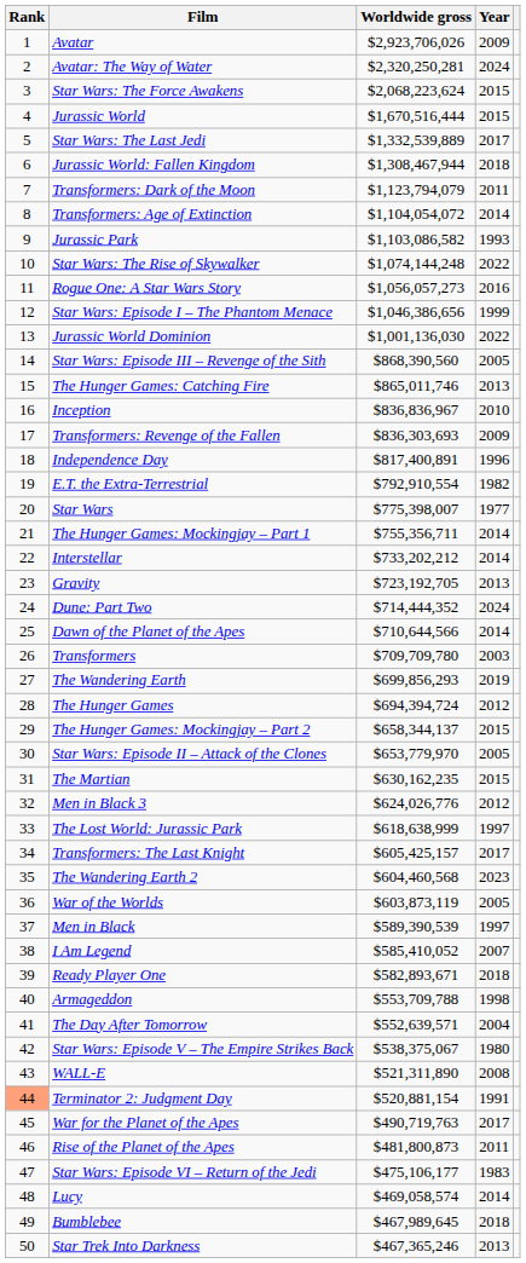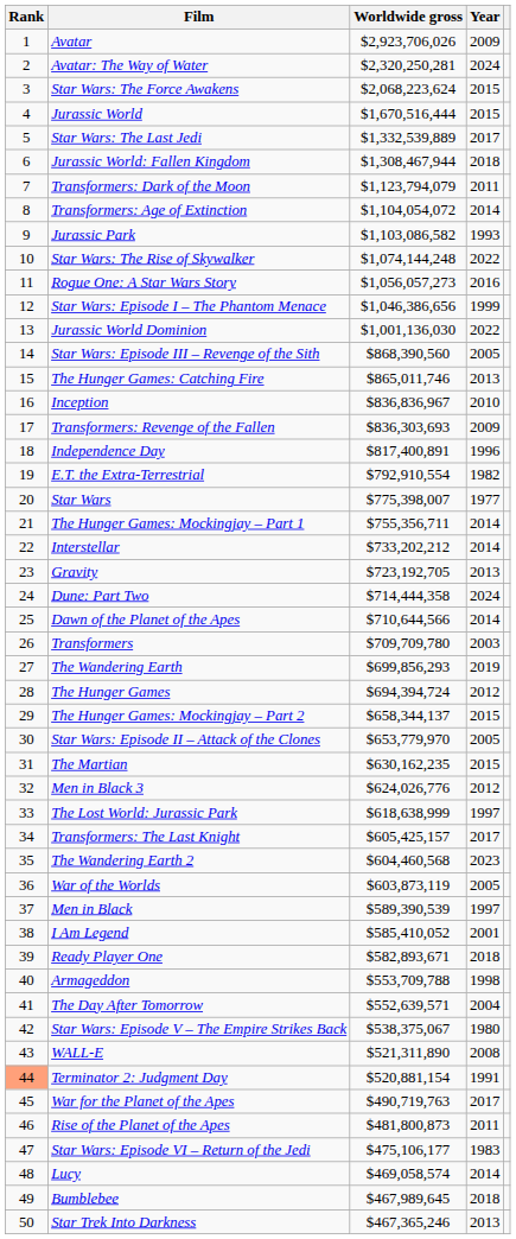Dune: Part Two | Worldwide gross: $714,444,352 -> $714,444,358
I Am Legend | Year: 2007 -> 2001
